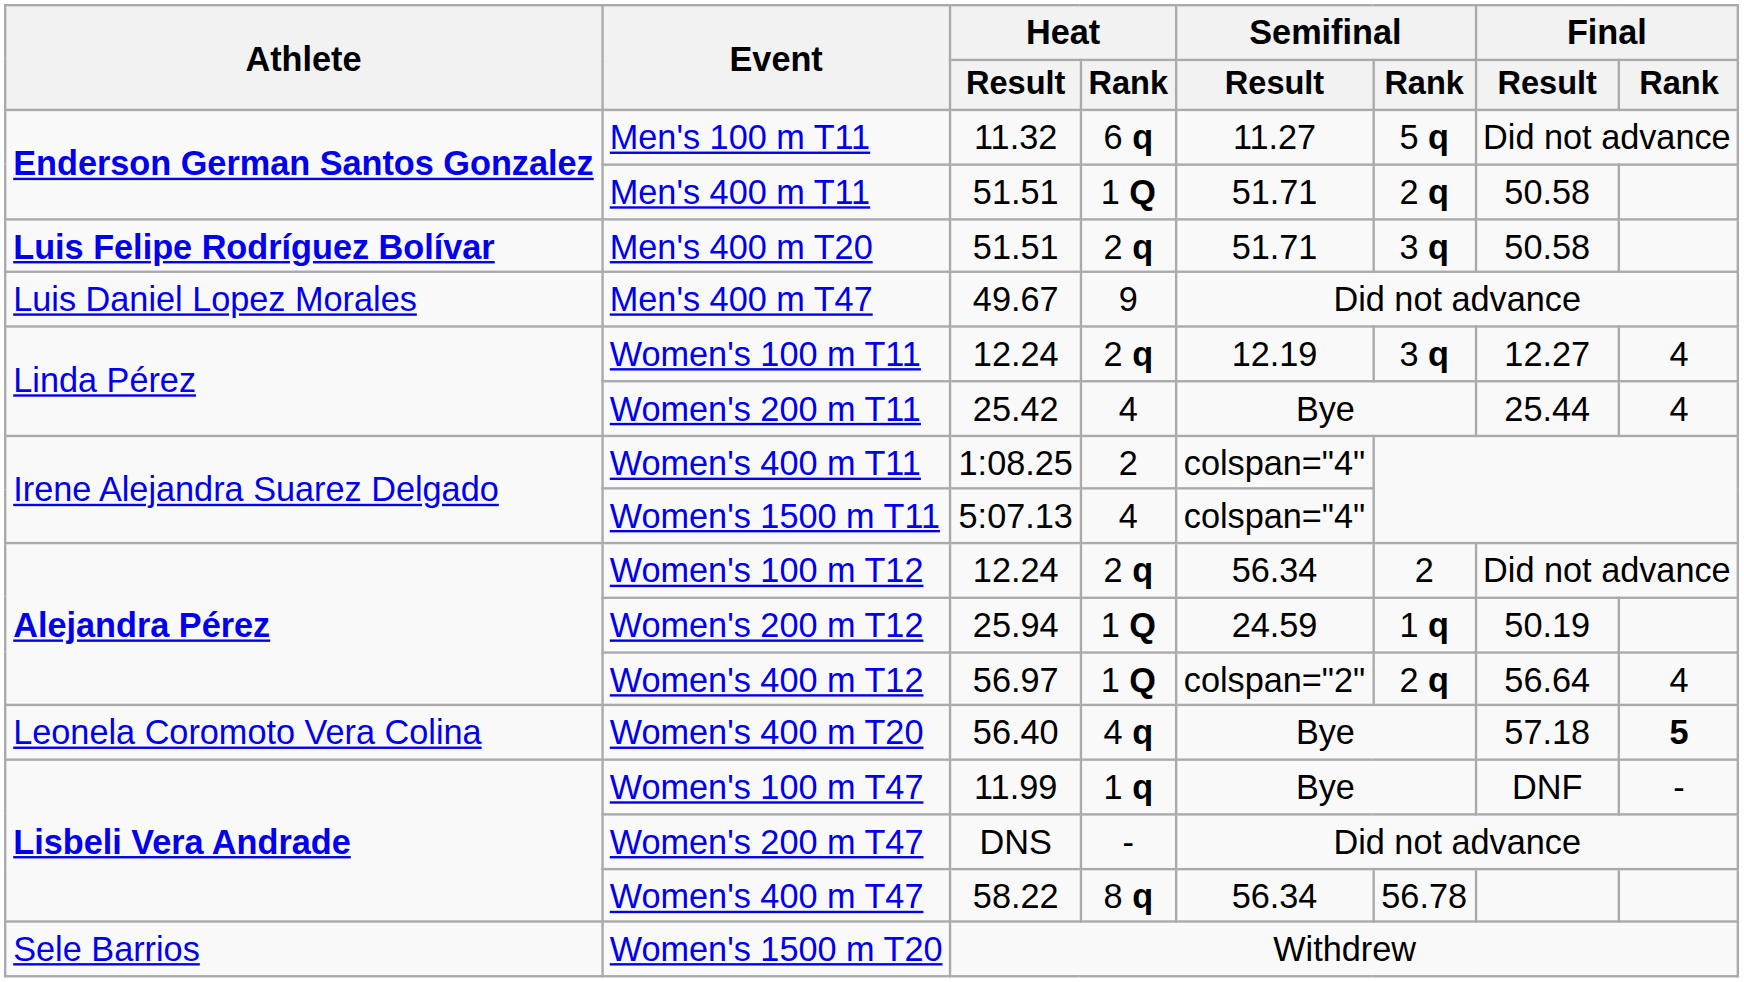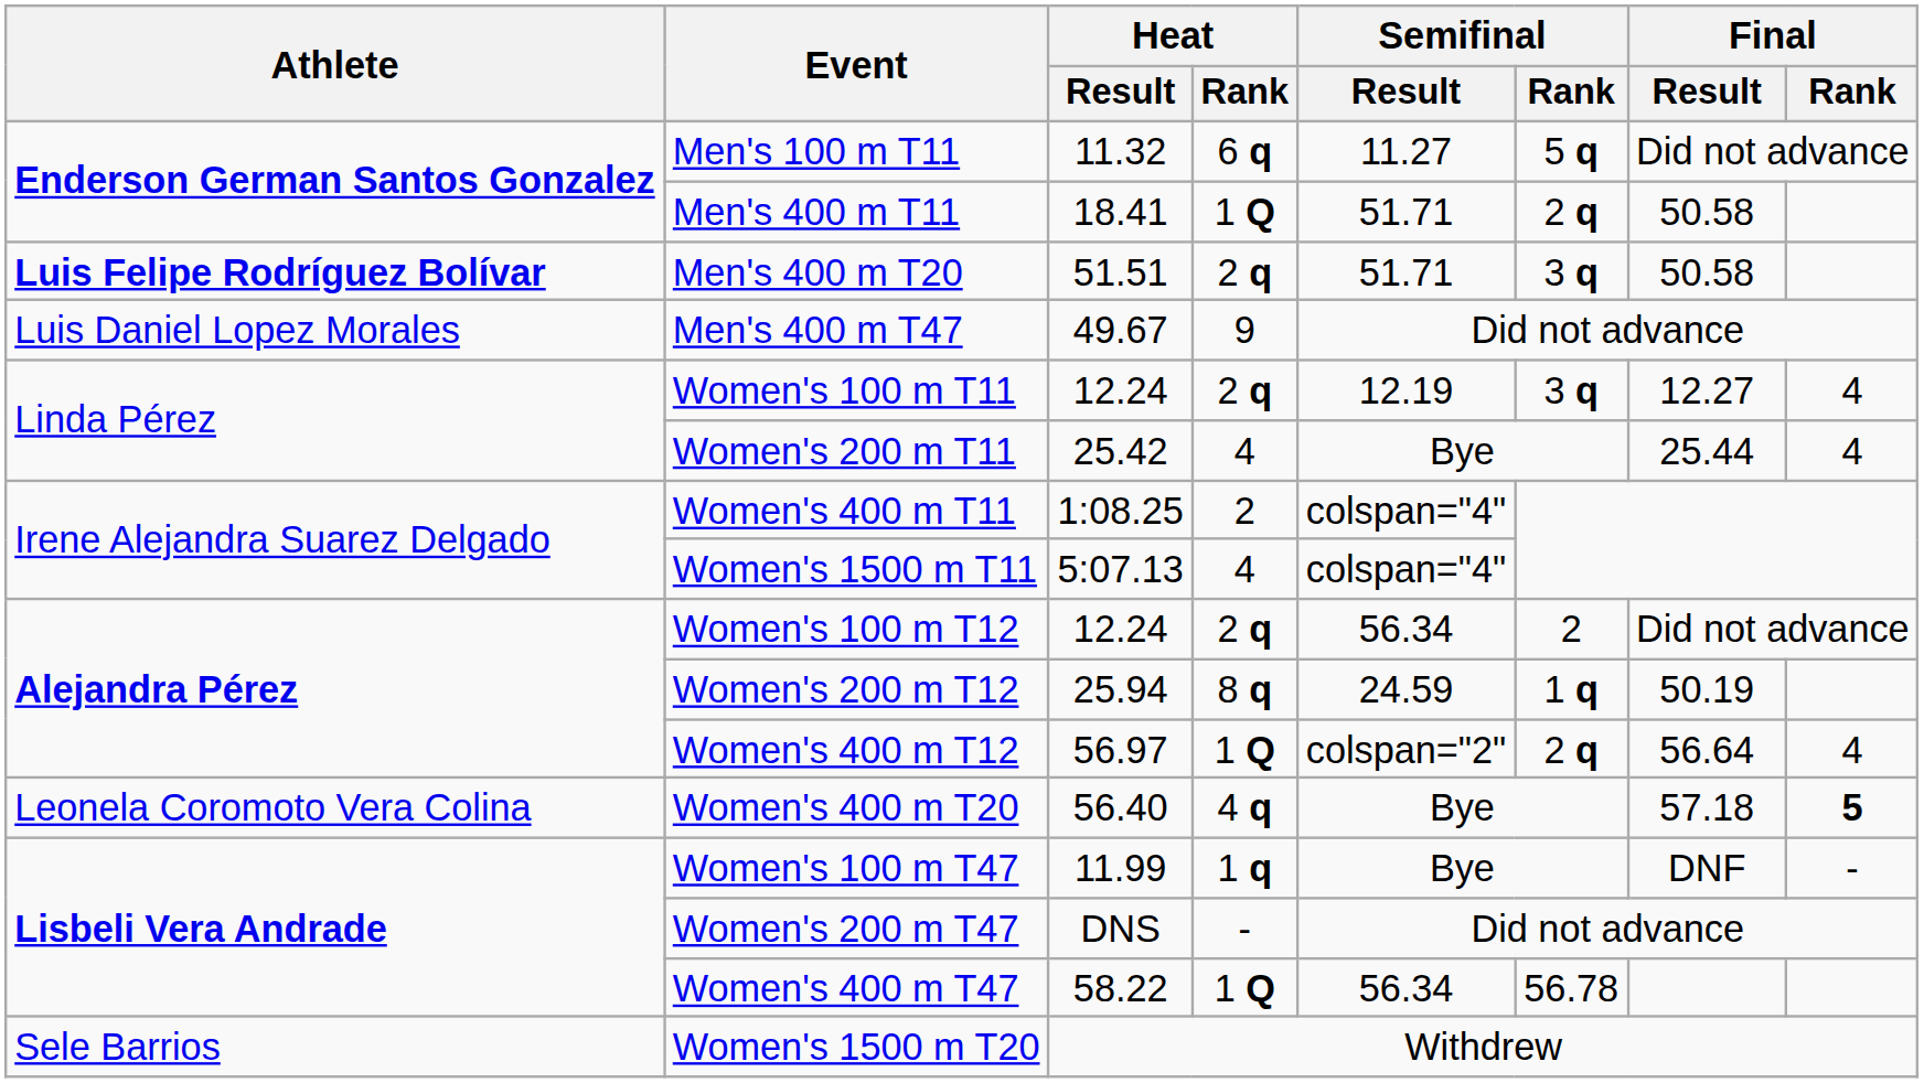Men's 400 m T11 | Heat / Result: 51.51 -> 18.41
Women's 200 m T12 | Heat / Rank: 1 Q -> 8 q
Women's 400 m T47 | Heat / Rank: 8 q -> 1 Q
